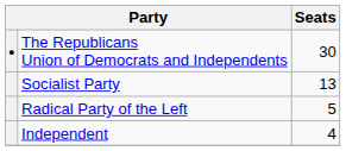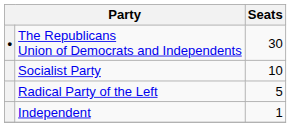Socialist Party | Seats: 13 -> 10
Independent | Seats: 4 -> 1
